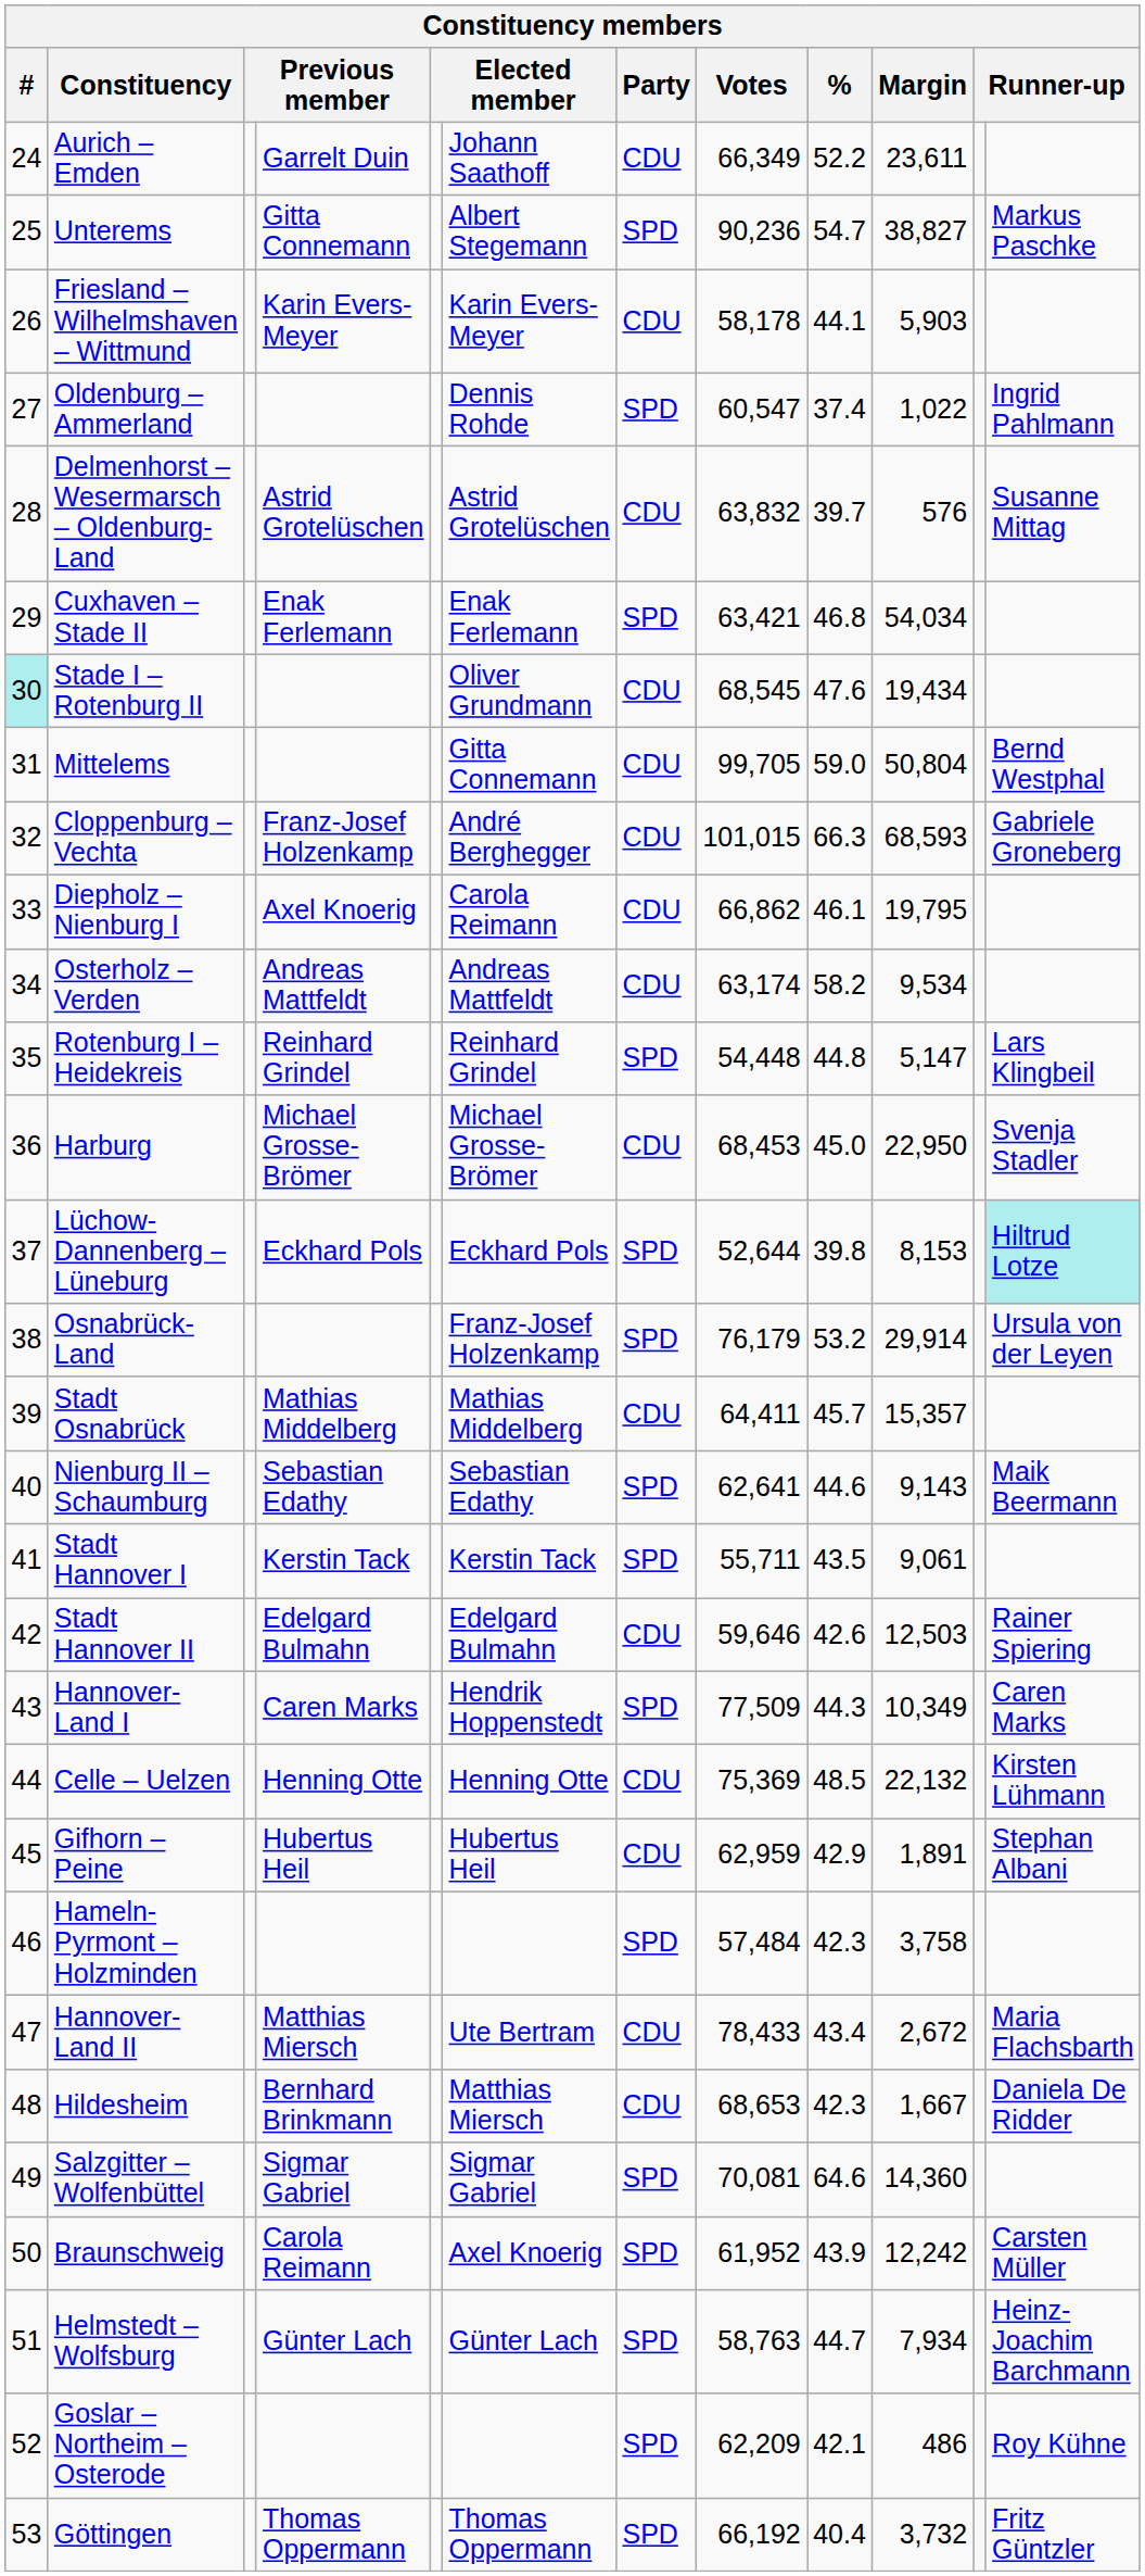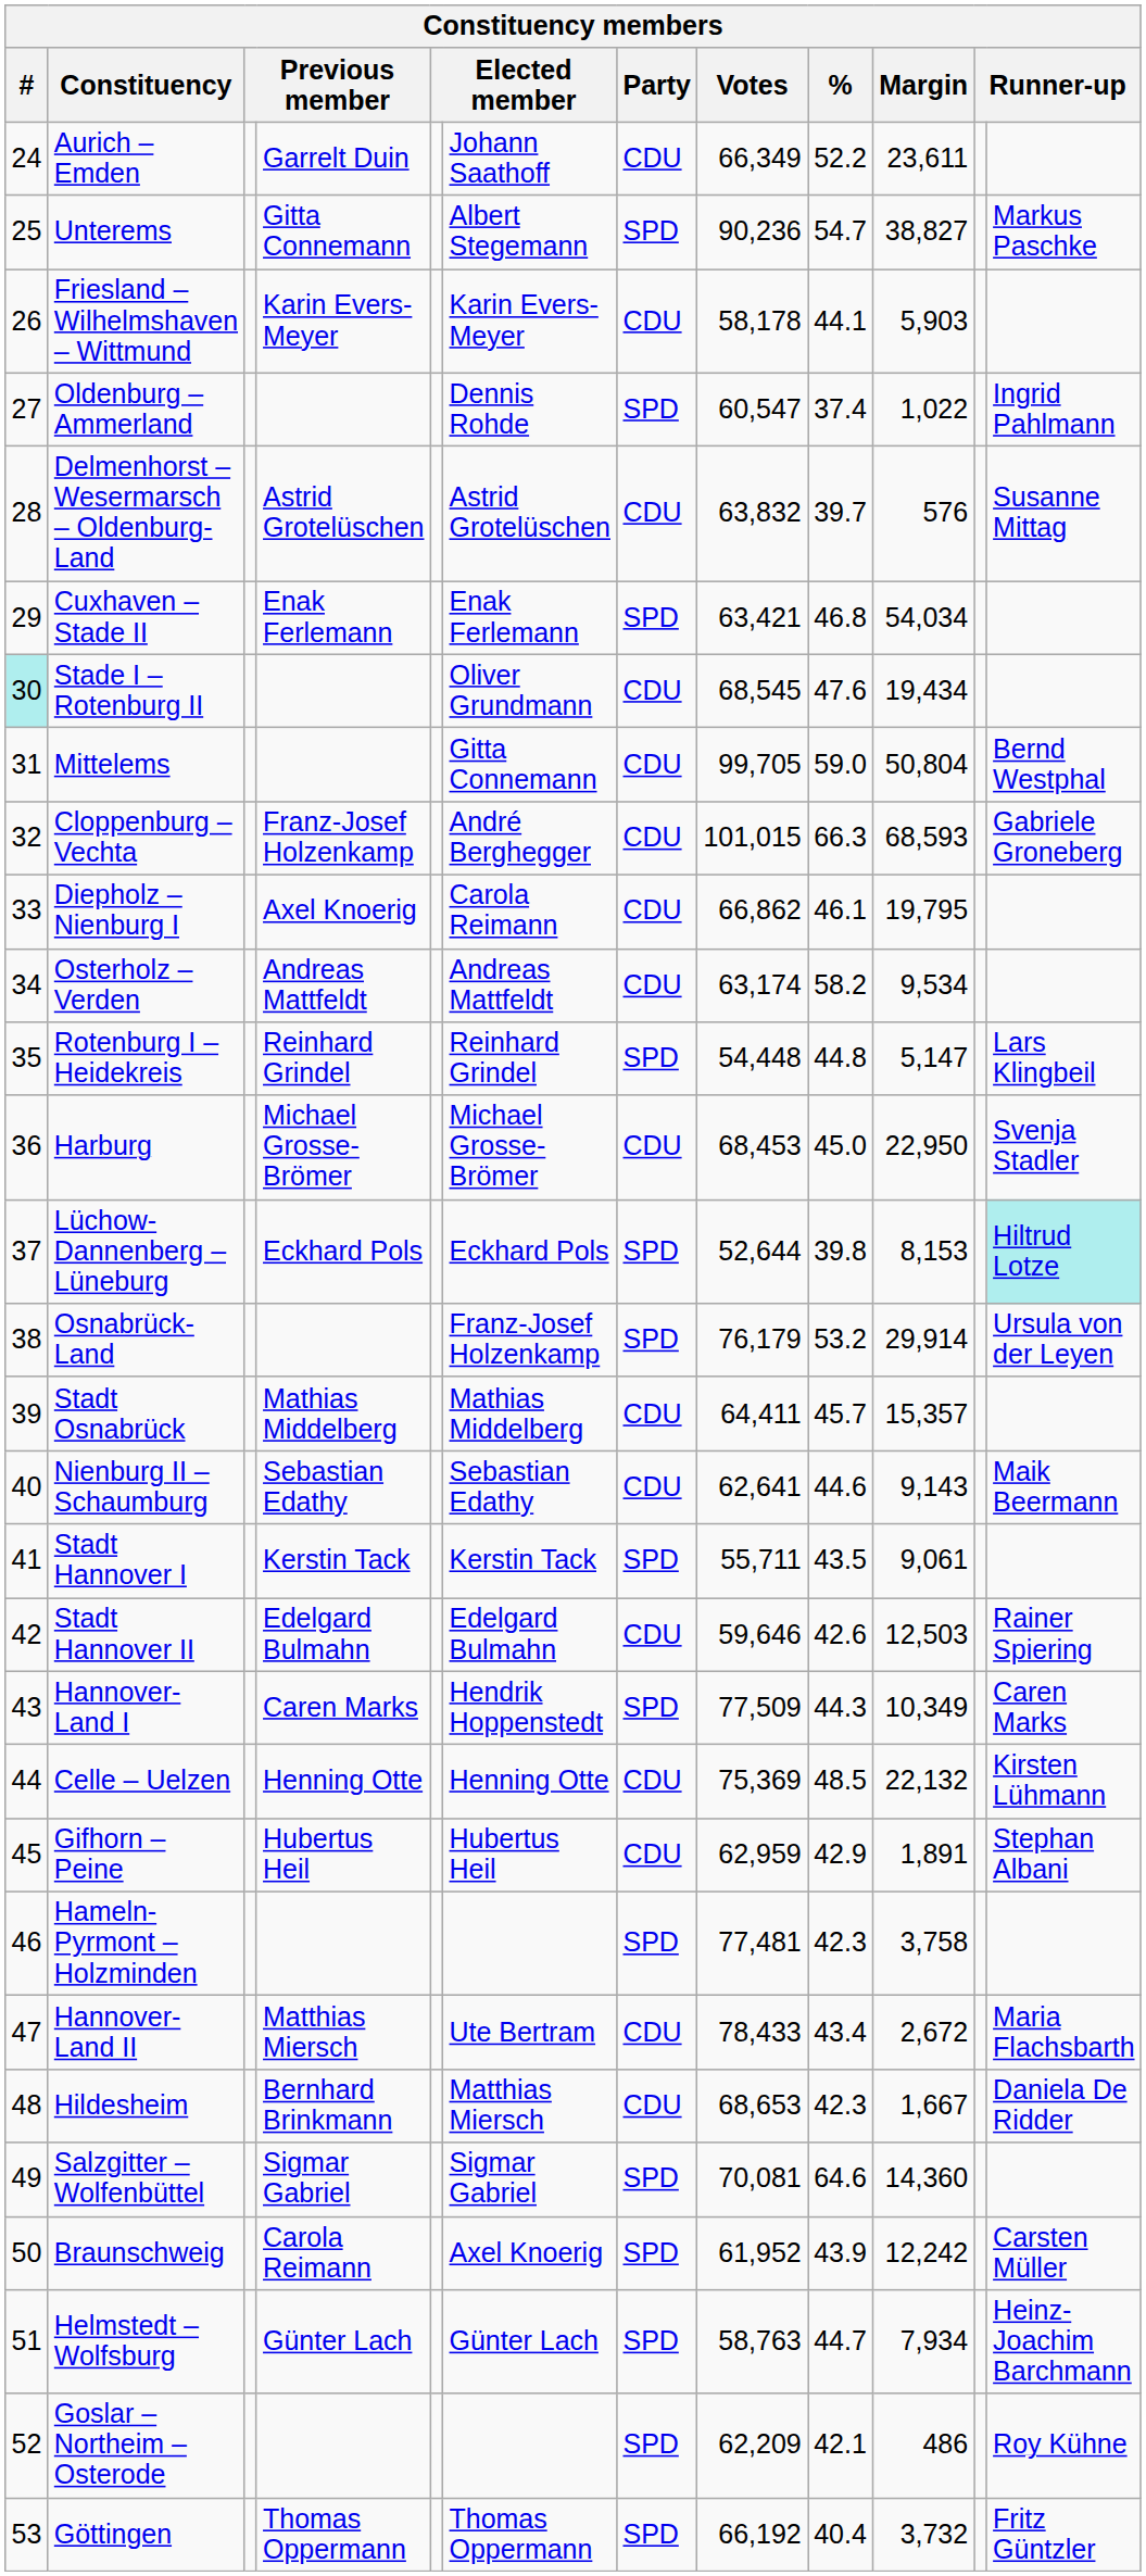Nienburg II – Schaumburg | Party: SPD -> CDU
Hameln-Pyrmont – Holzminden | Votes: 57,484 -> 77,481
